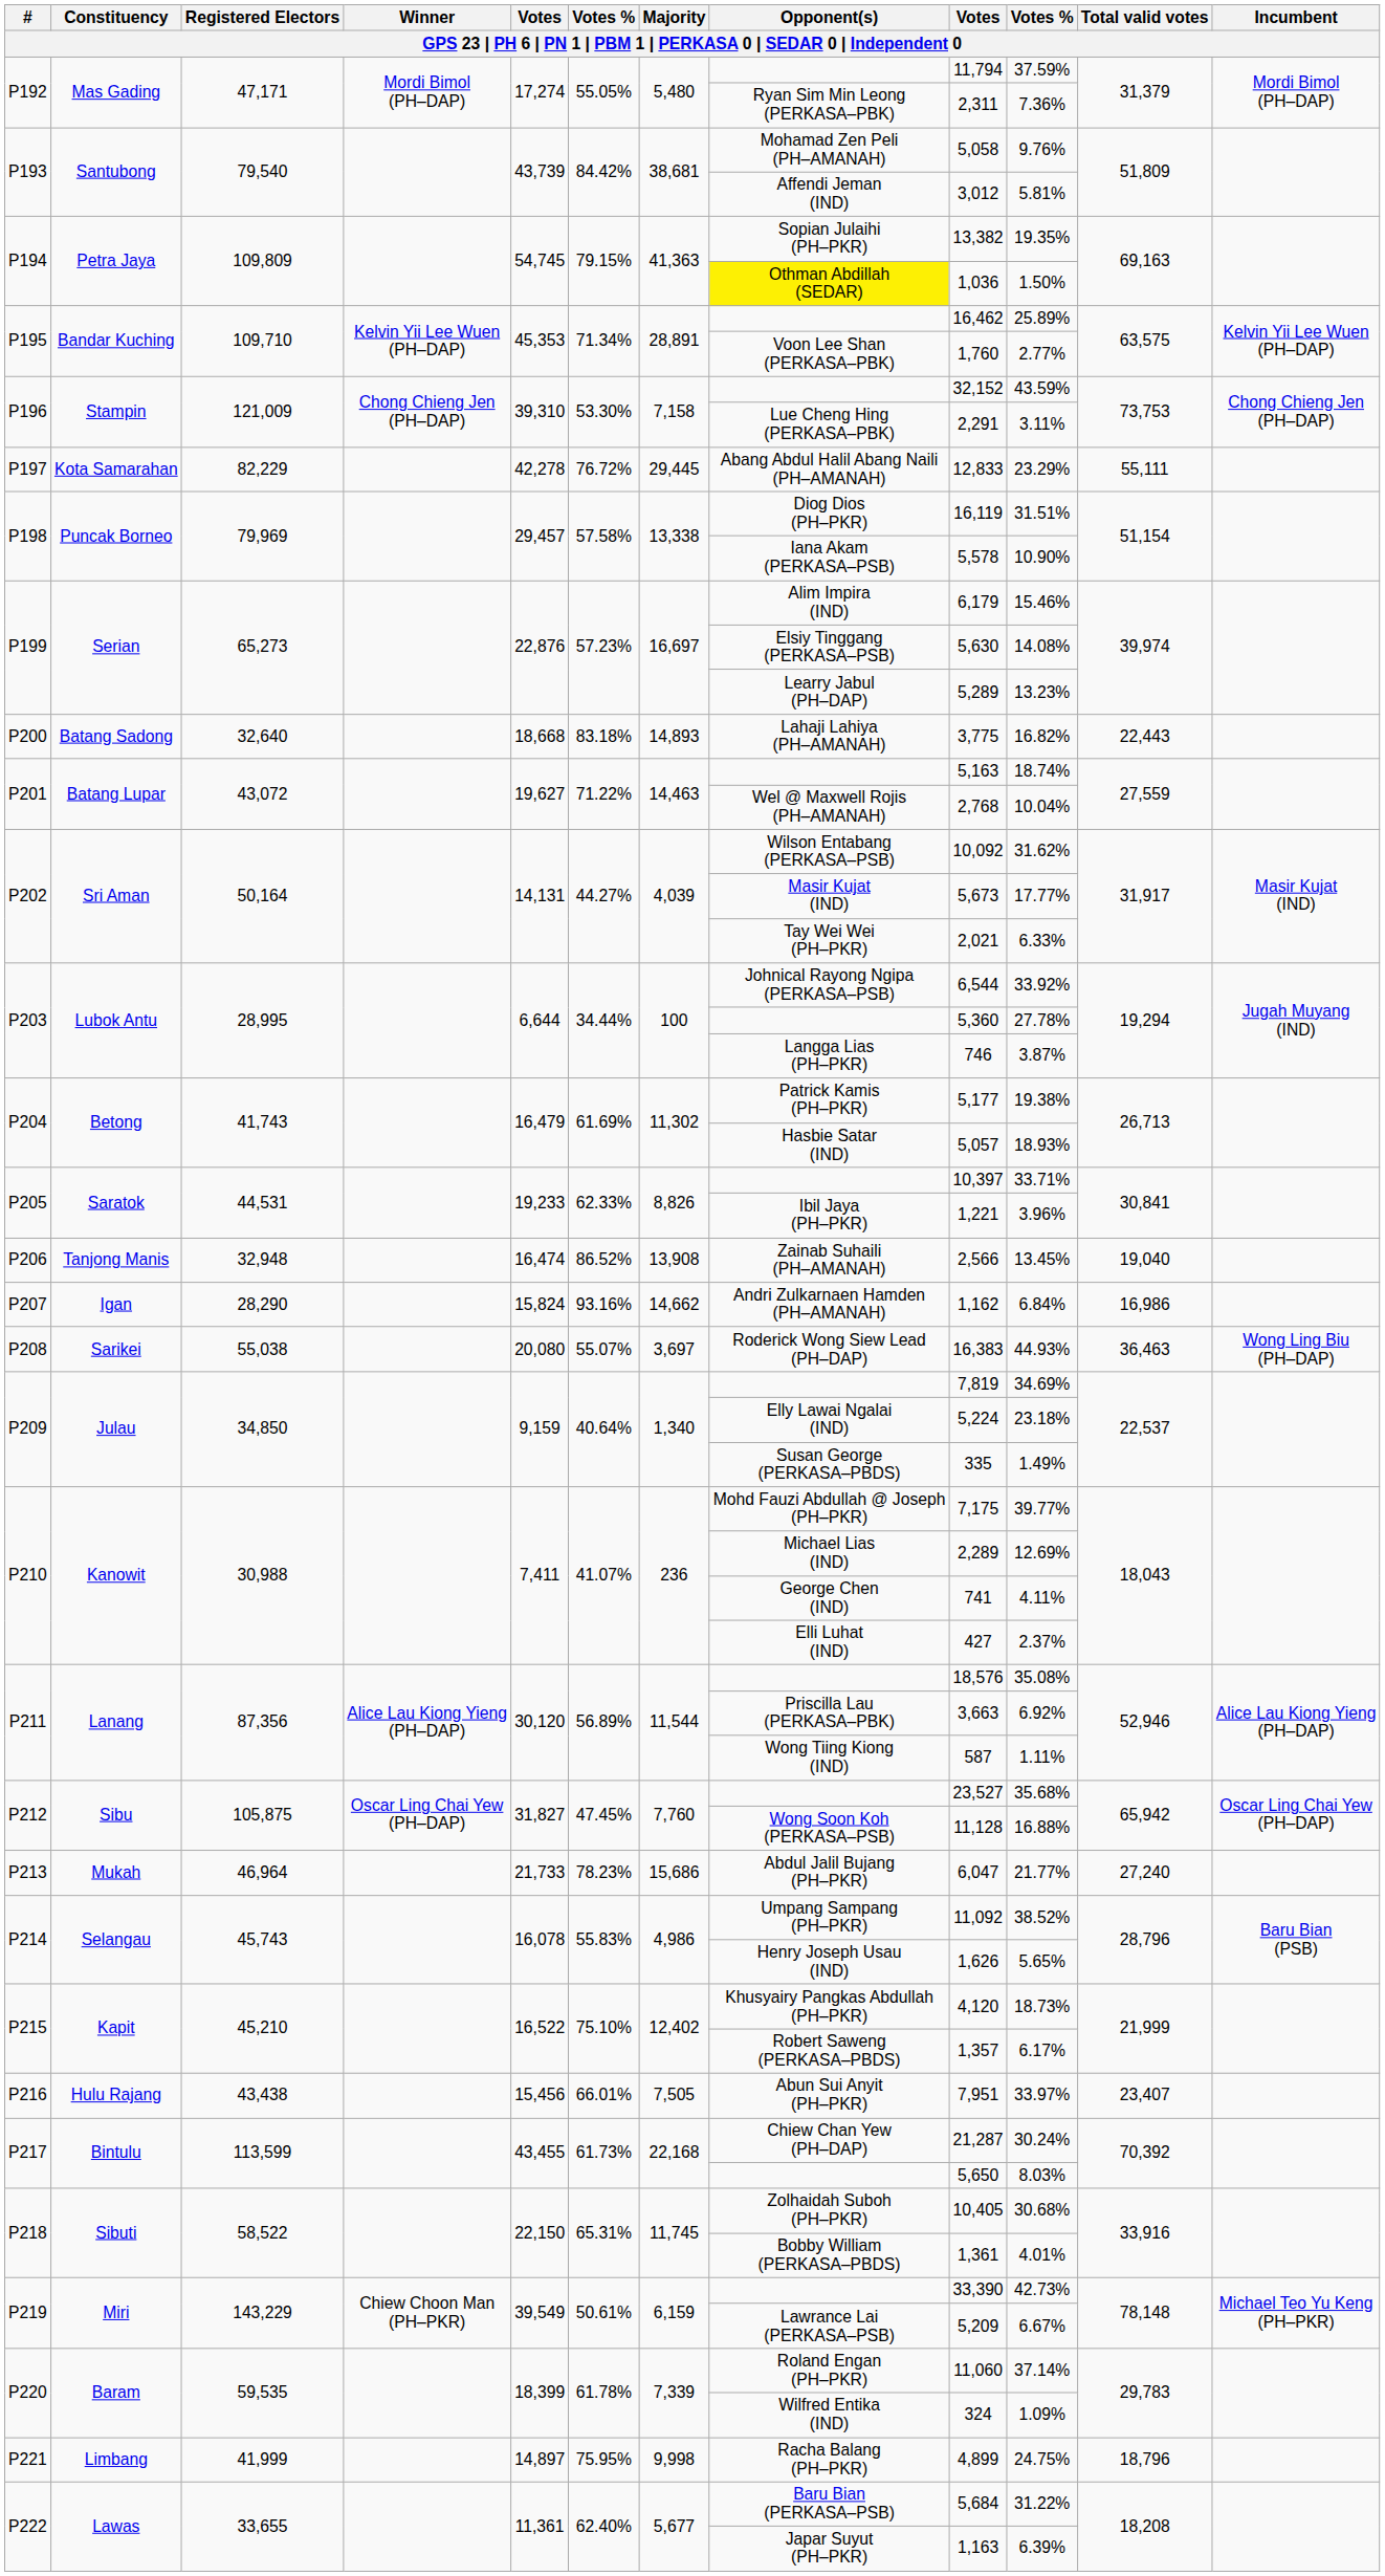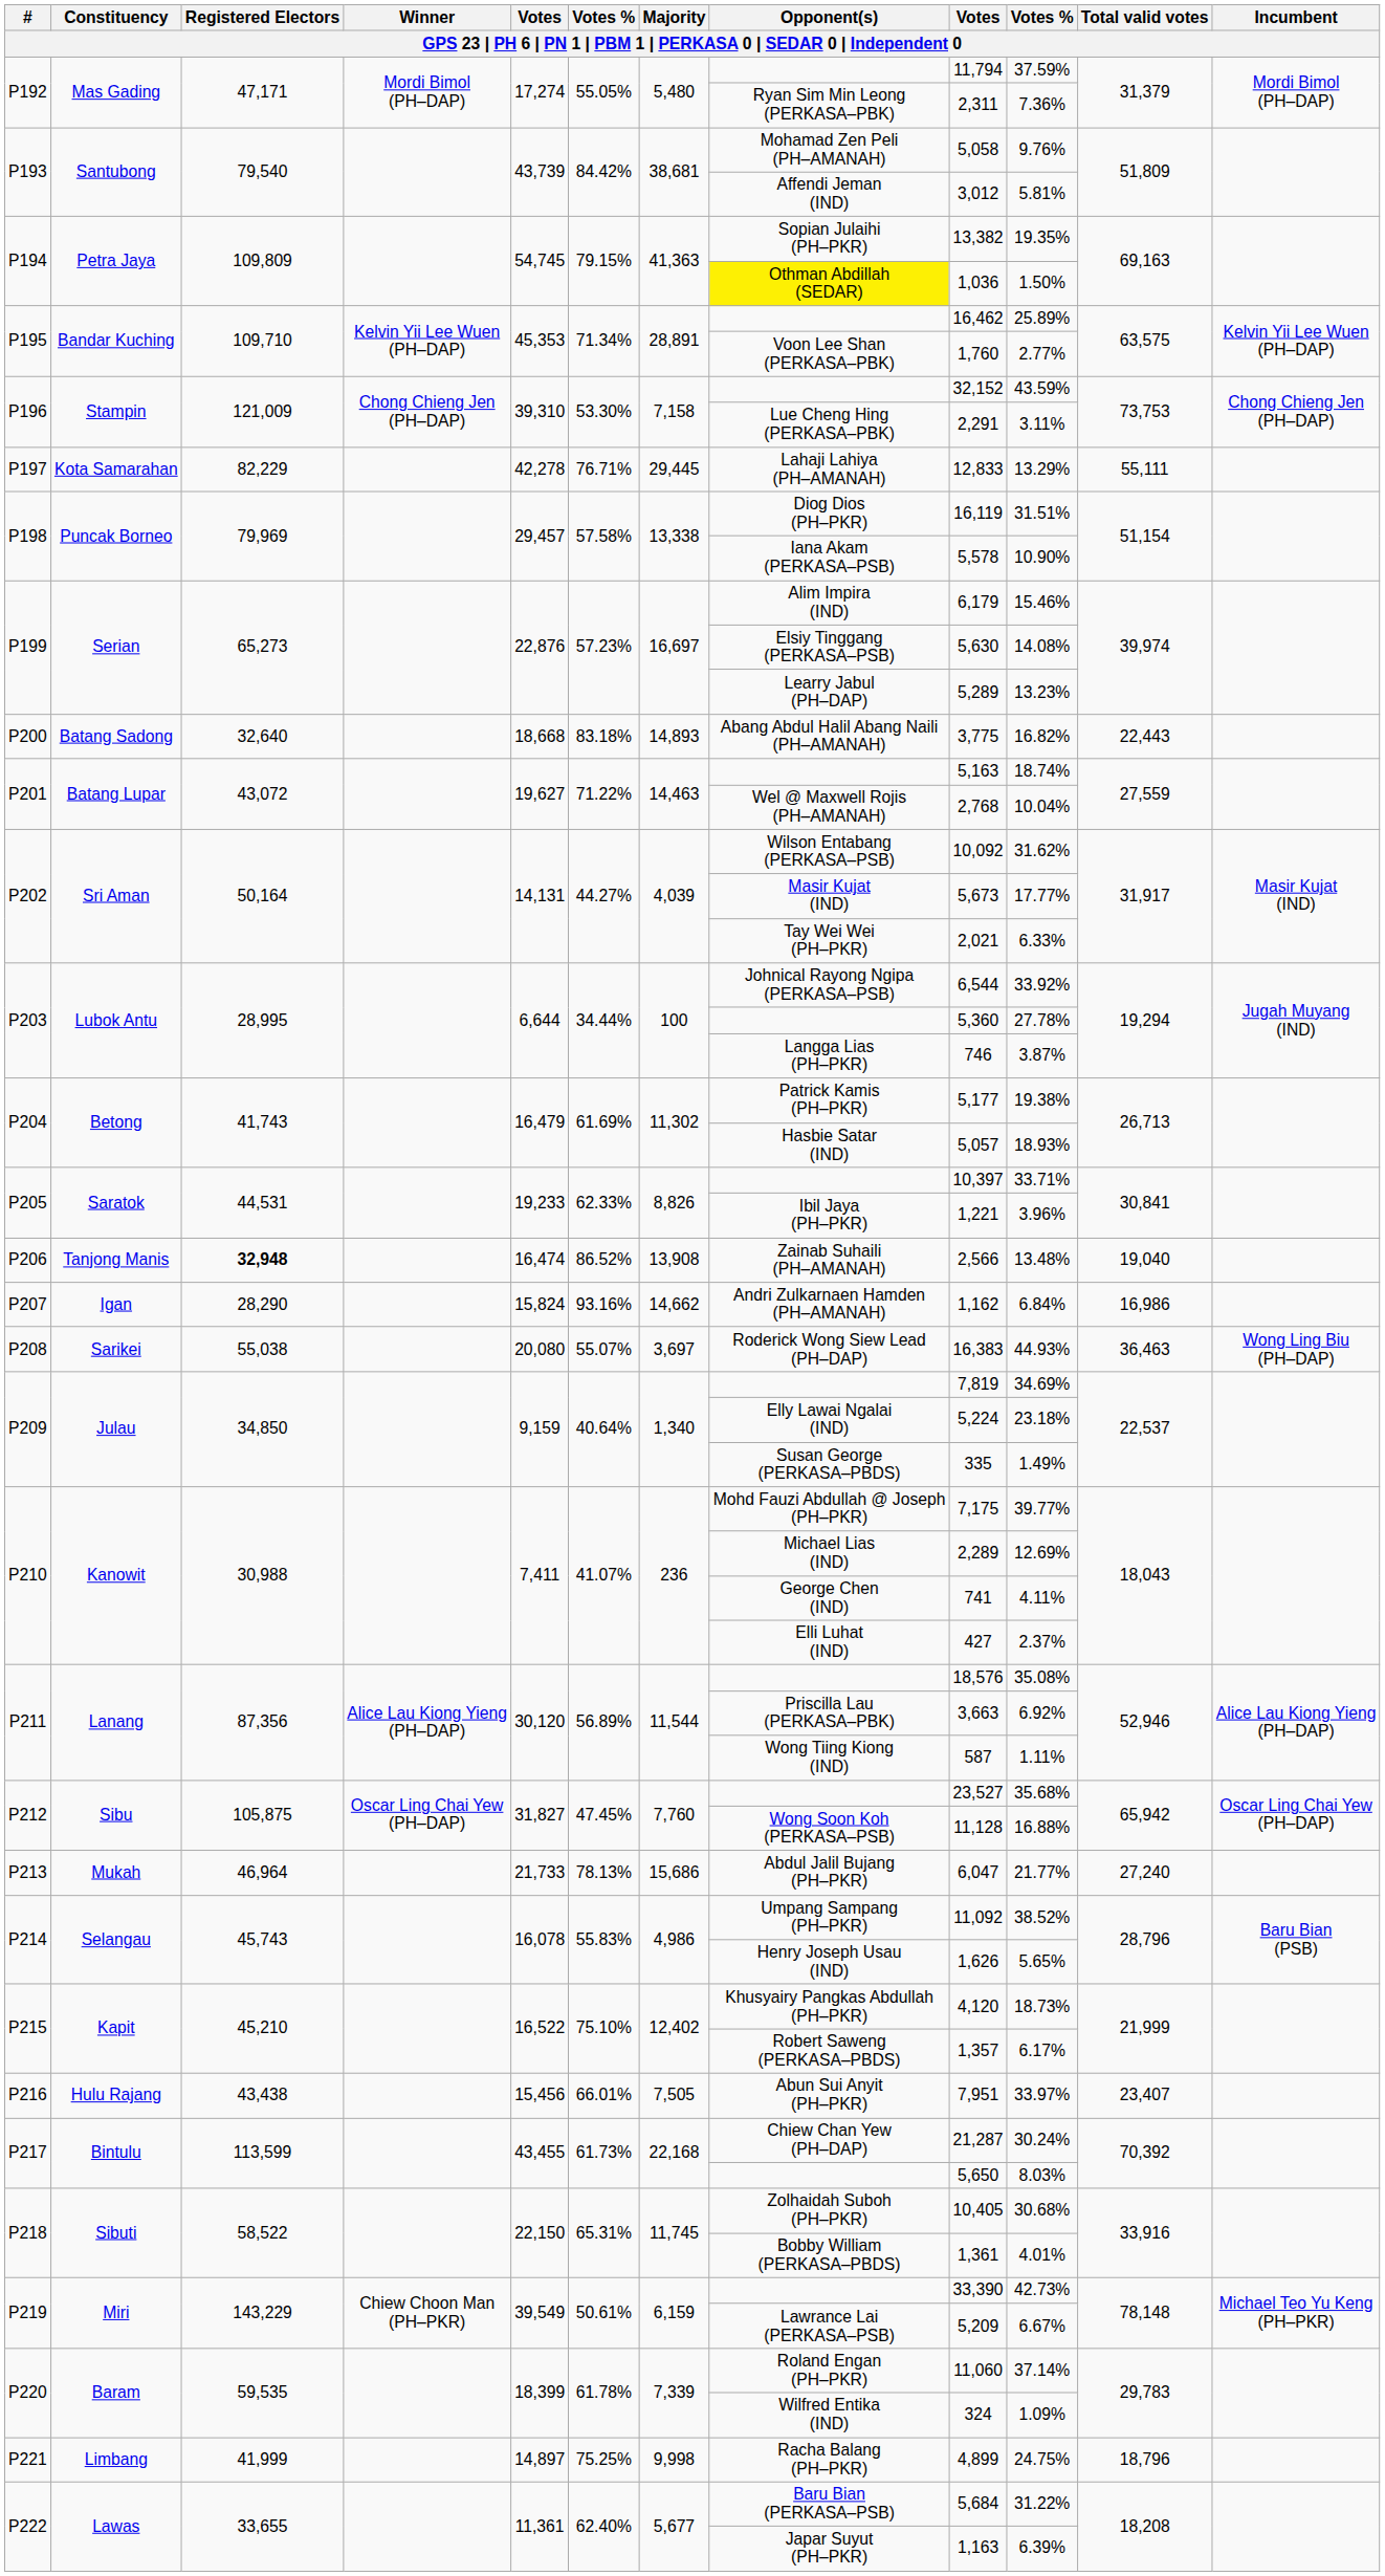P197 | column 6: 76.72% -> 76.71%
P197 | Opponent(s): Abang Abdul Halil Abang Naili (PH–AMANAH) -> Lahaji Lahiya (PH–AMANAH)
P197 | column 10: 23.29% -> 13.29%
P200 | Opponent(s): Lahaji Lahiya (PH–AMANAH) -> Abang Abdul Halil Abang Naili (PH–AMANAH)
P206 | Registered Electors: normal -> bold
P206 | column 10: 13.45% -> 13.48%
P213 | column 6: 78.23% -> 78.13%
P221 | column 6: 75.95% -> 75.25%
